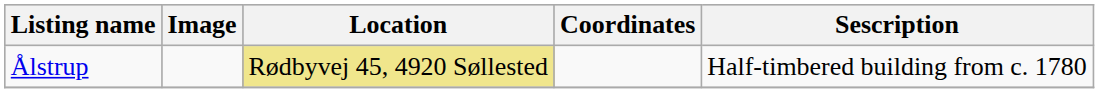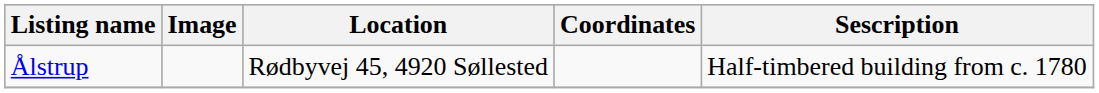Ålstrup | Location: khaki background -> no background
